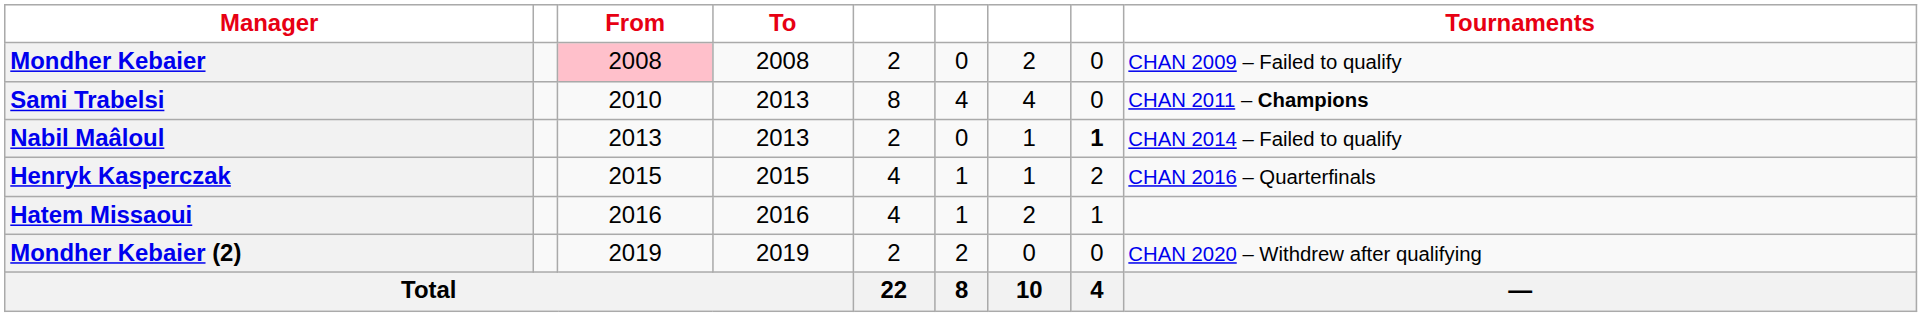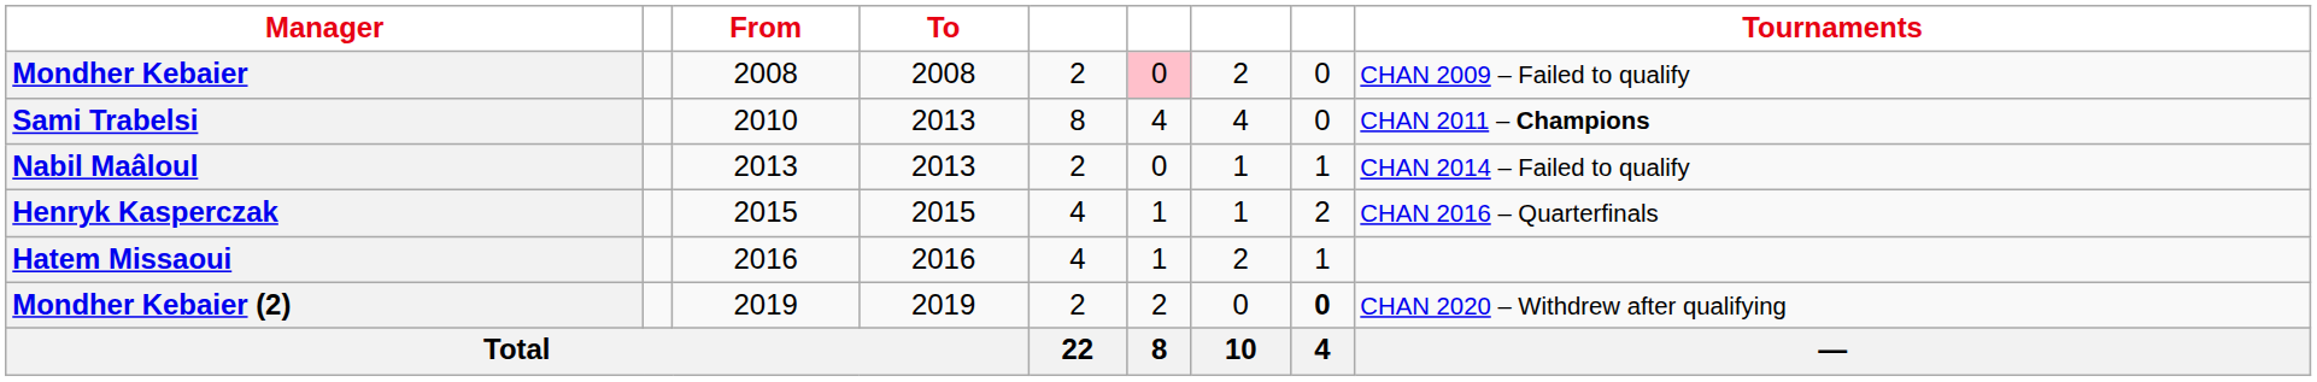Mondher Kebaier | From: pink background -> no background
Mondher Kebaier | column 6: no background -> pink background
Nabil Maâloul | column 8: bold -> normal
Mondher Kebaier (2) | column 8: normal -> bold
